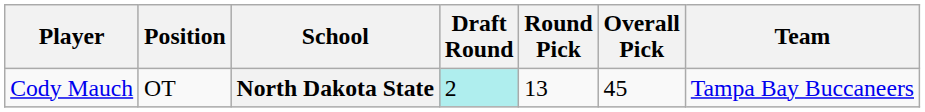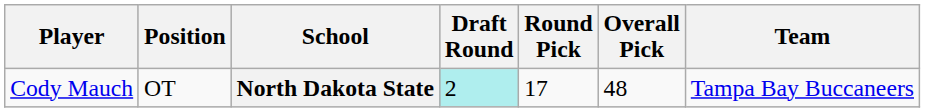North Dakota State | Round Pick: 13 -> 17
North Dakota State | Overall Pick: 45 -> 48
